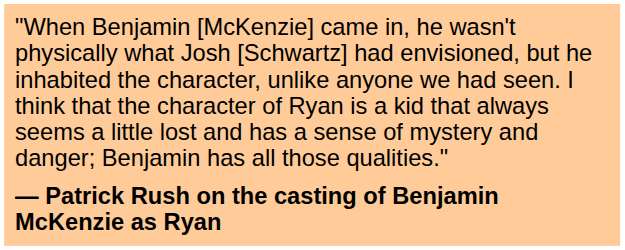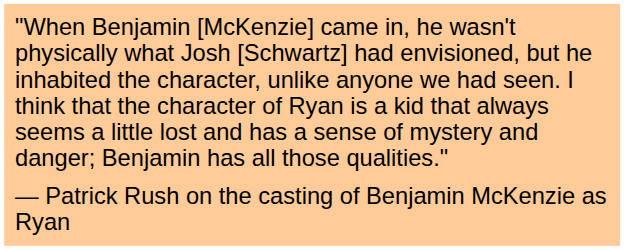row 2 | column 1: bold -> normal
